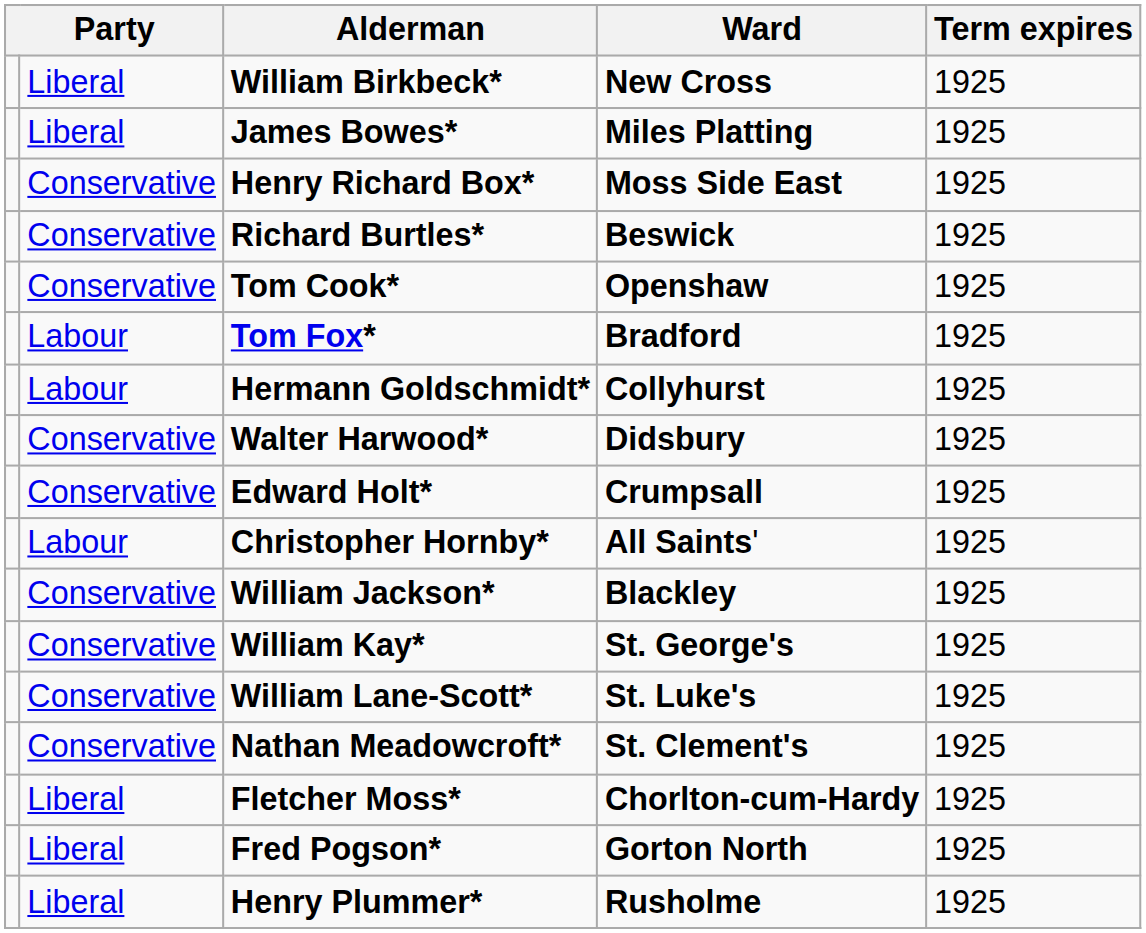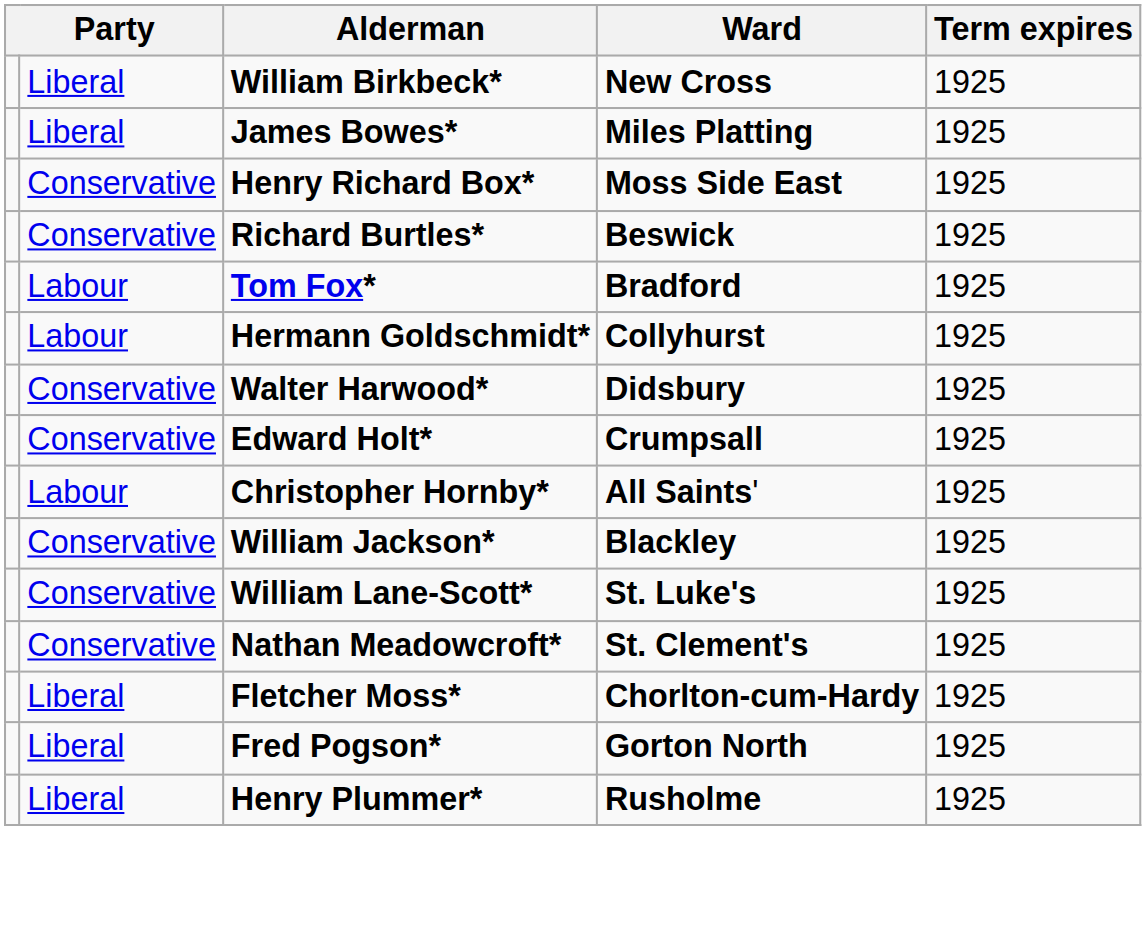- row: Conservative | Tom Cook* | Openshaw | 1925
- row: Conservative | William Kay* | St. George's | 1925
